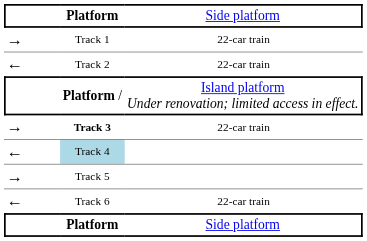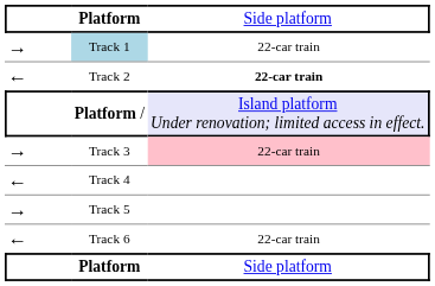Track 1 | column 2: no background -> lightblue background
Track 2 | column 3: normal -> bold
Platform / | column 3: no background -> lavender background
Track 3 | column 2: bold -> normal
Track 3 | column 3: no background -> pink background
Track 4 | column 2: lightblue background -> no background
